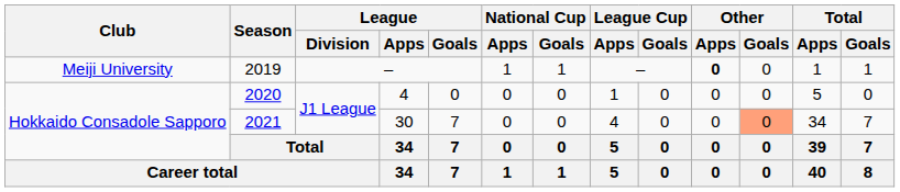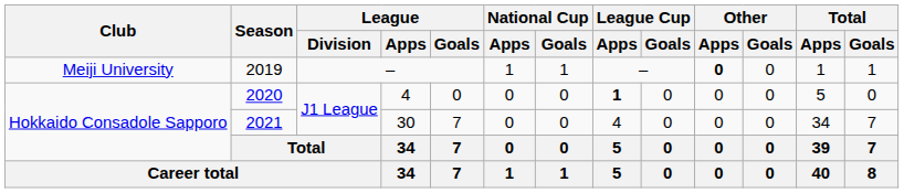2020 | League Cup / Apps: normal -> bold
2021 | Other / Goals: lightsalmon background -> no background
